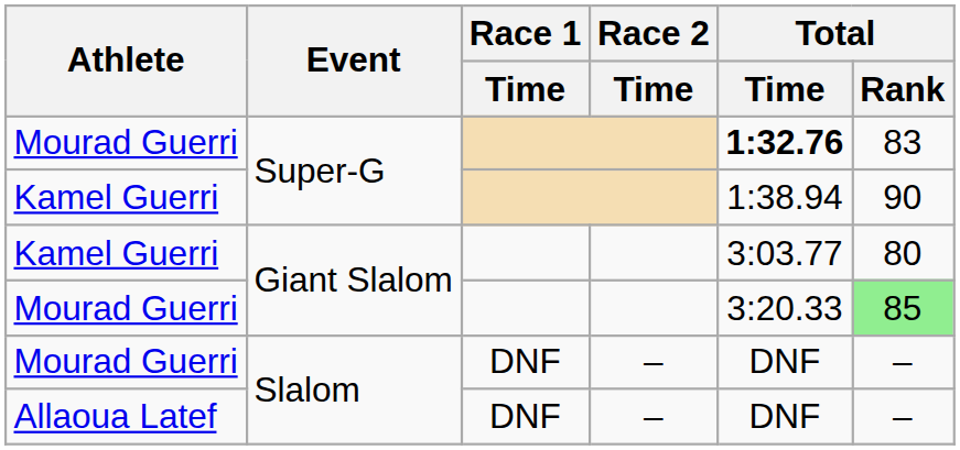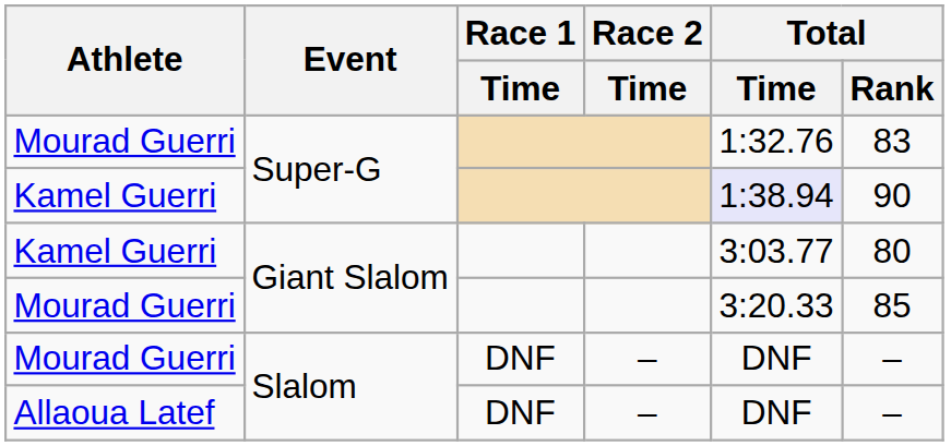Mourad Guerri / Super-G | Total / Time: bold -> normal
Kamel Guerri / Super-G | Total / Time: no background -> lavender background
Mourad Guerri / Giant Slalom | Total / Rank: lightgreen background -> no background
